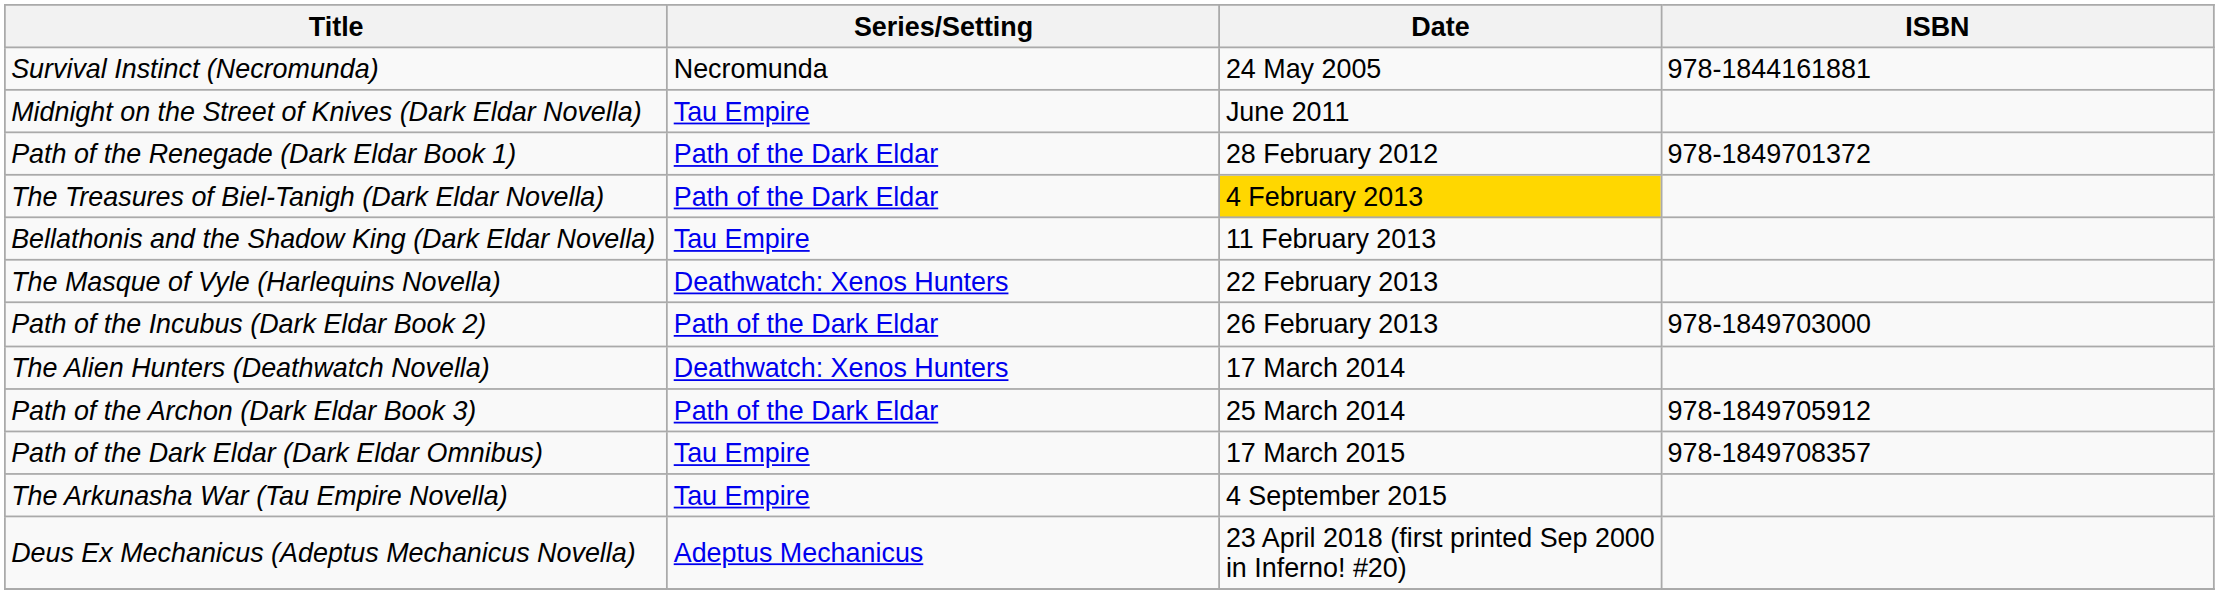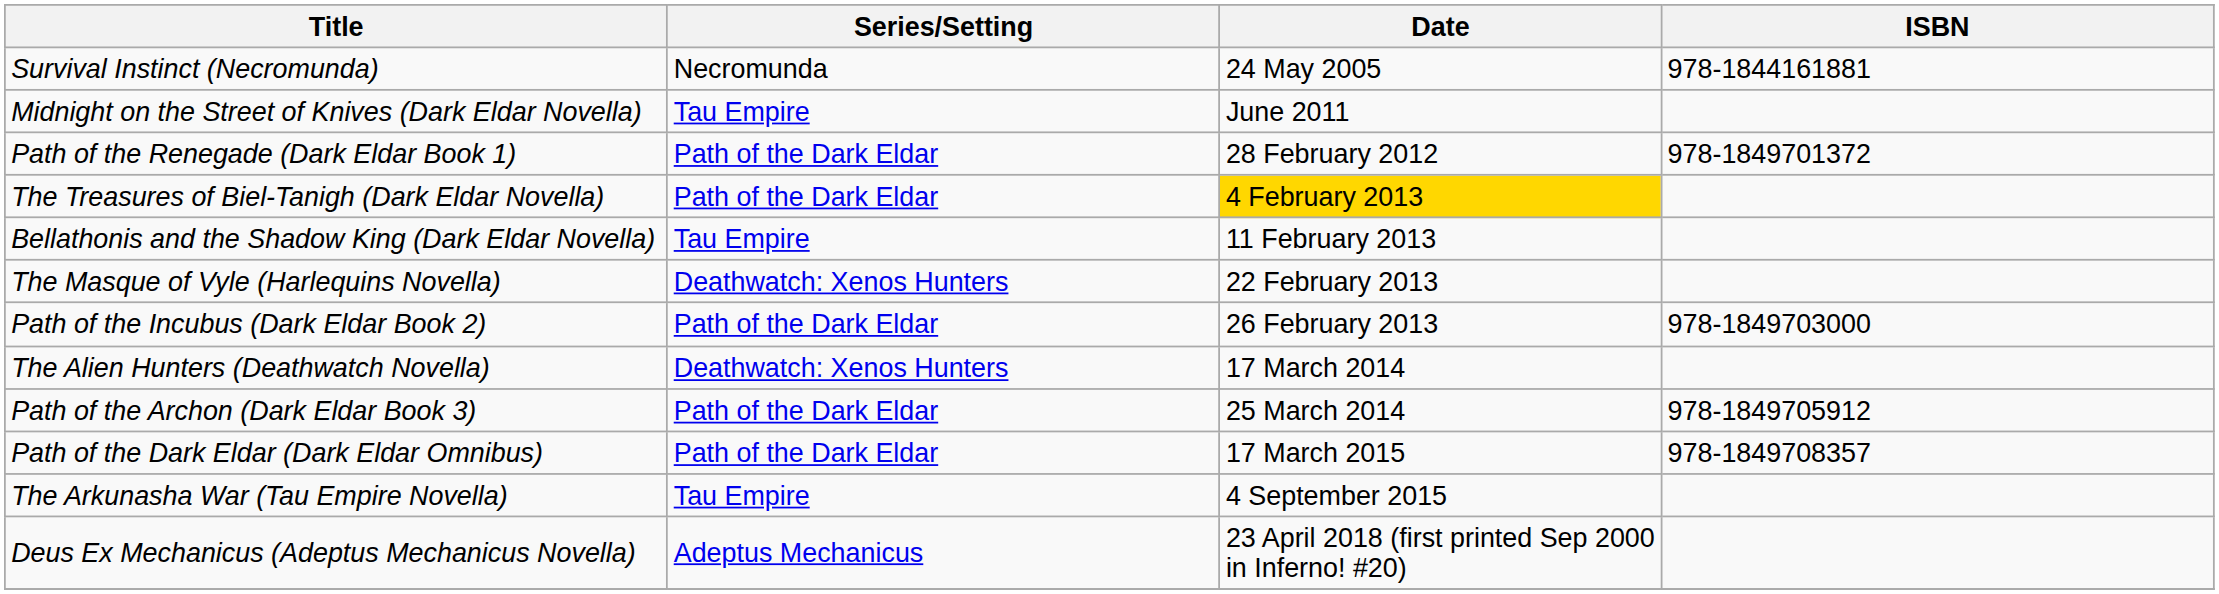Path of the Dark Eldar (Dark Eldar Omnibus) | Series/Setting: Tau Empire -> Path of the Dark Eldar
